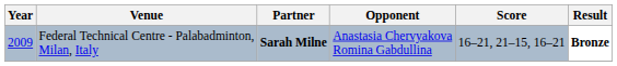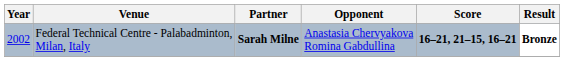Federal Technical Centre - Palabadminton, Milan, Italy | Year: 2009 -> 2002
Federal Technical Centre - Palabadminton, Milan, Italy | Score: normal -> bold
